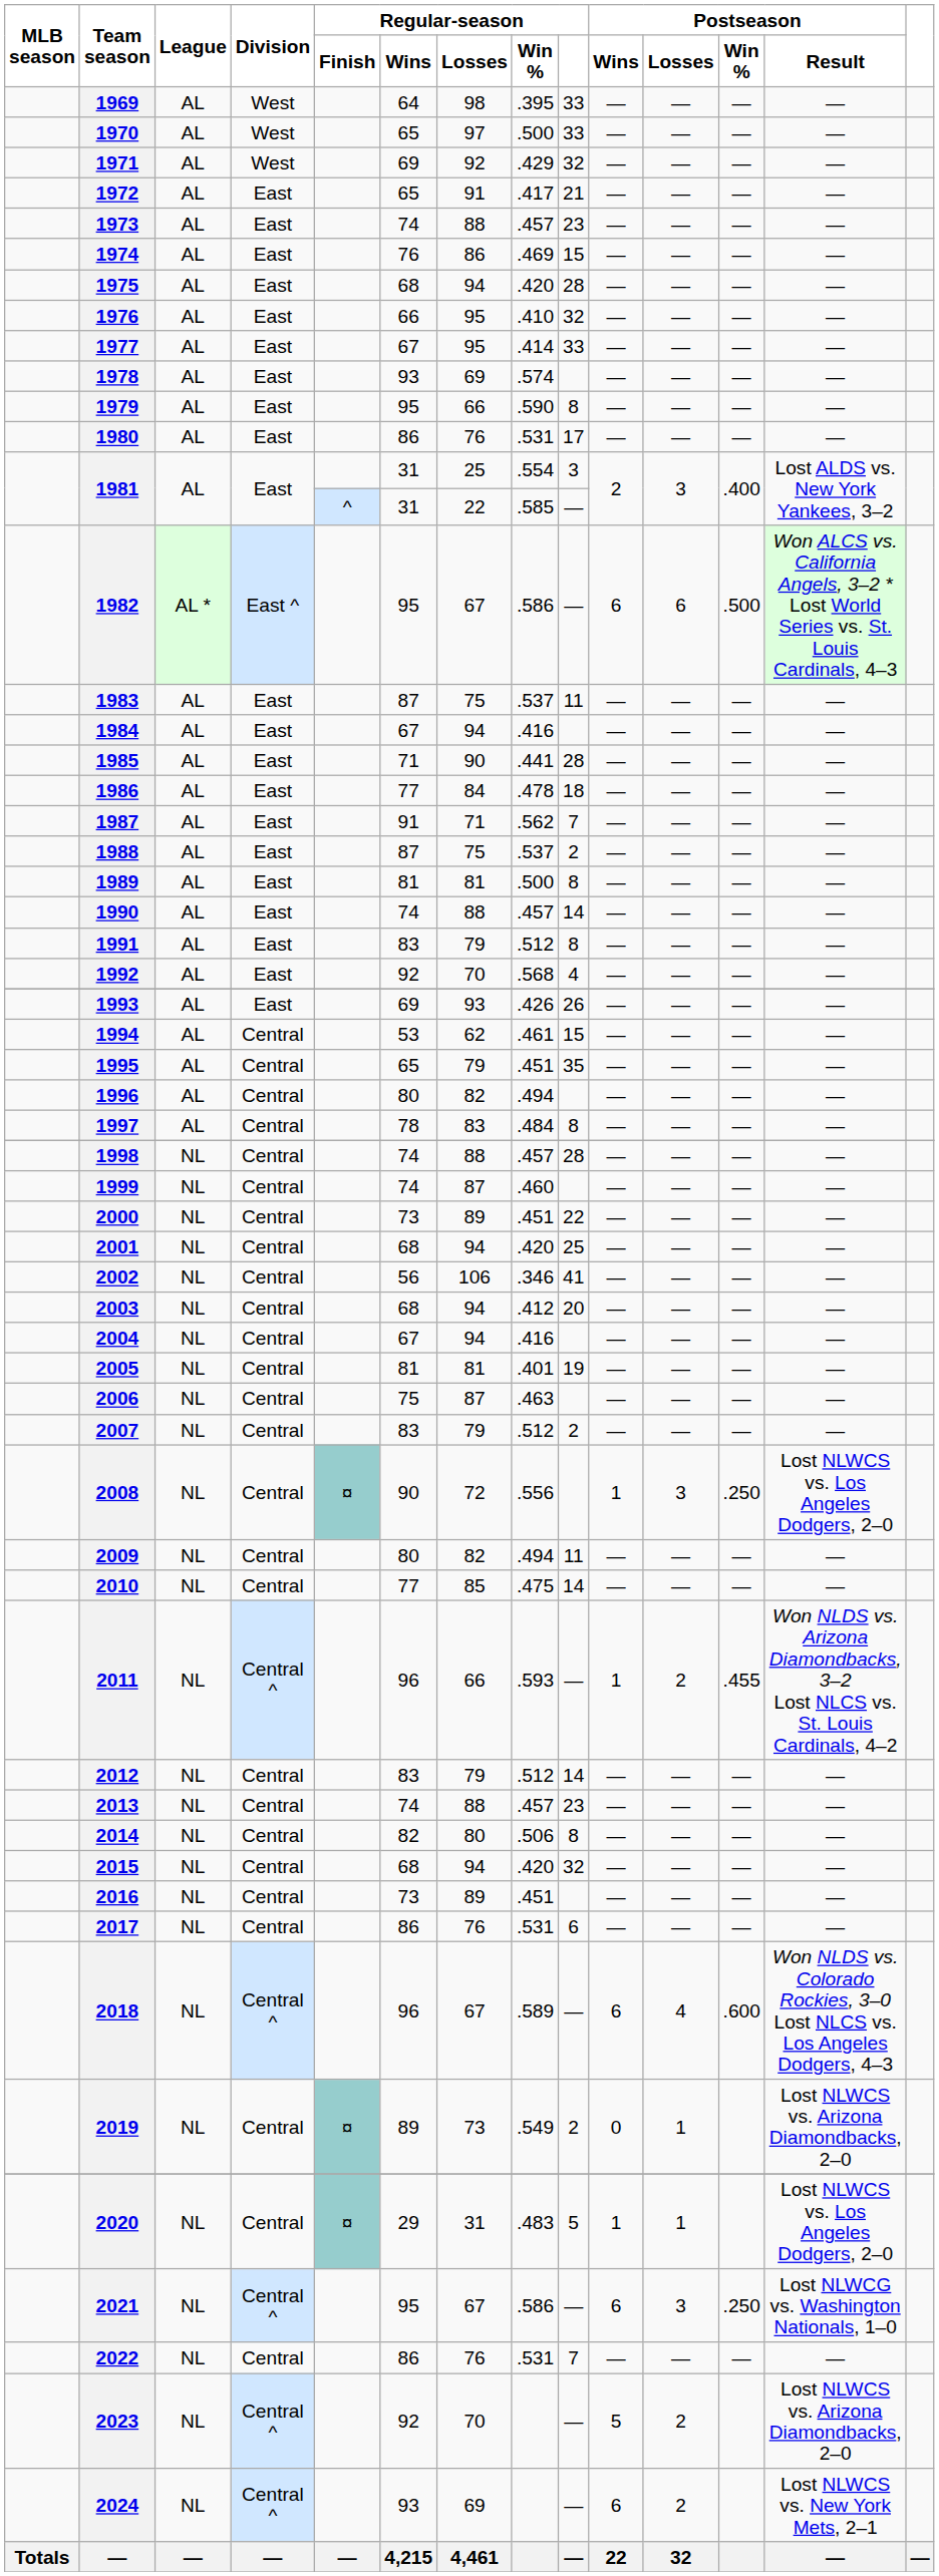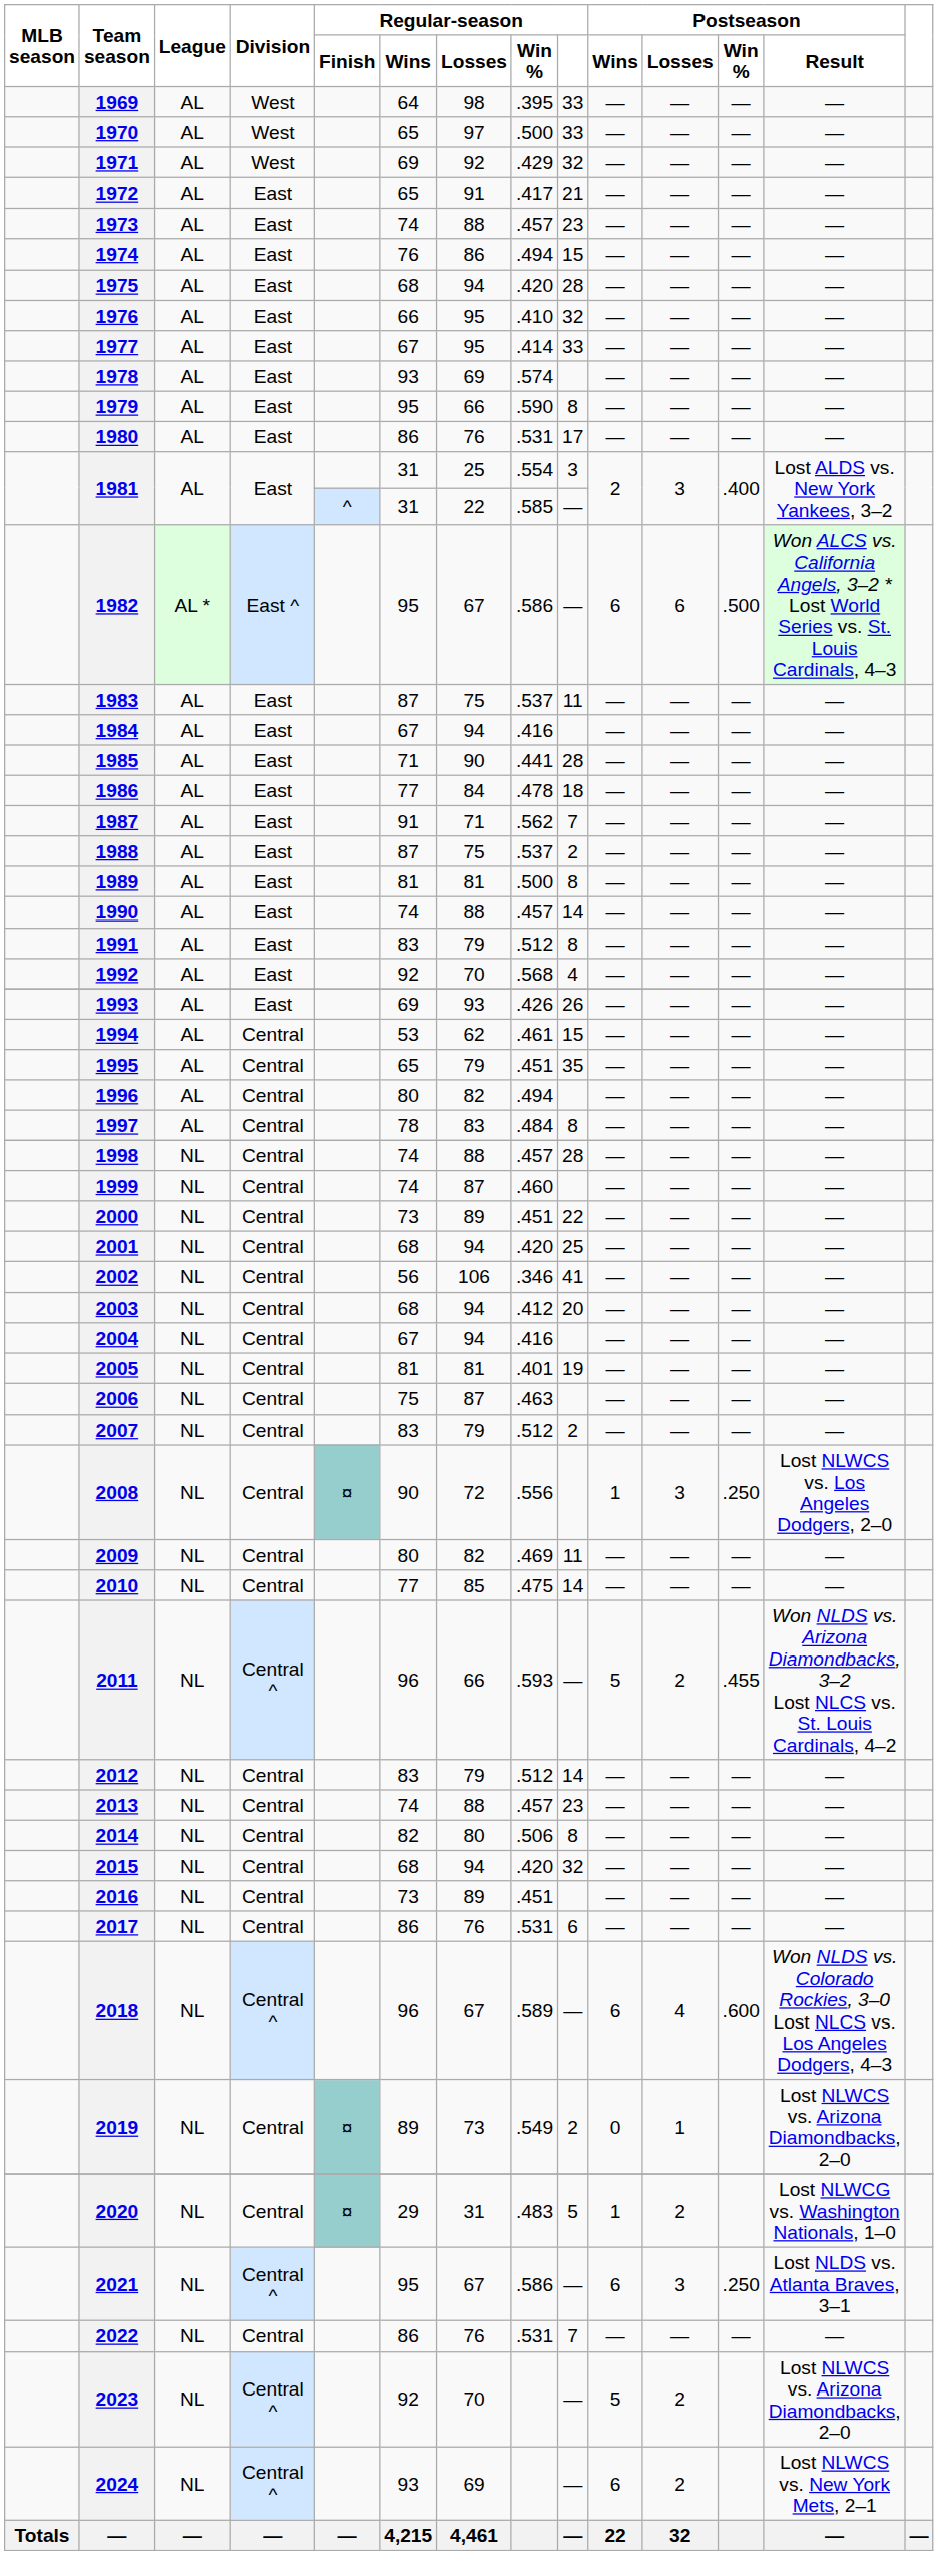1974 | Regular-season / Win %: .469 -> .494
2009 | Regular-season / Win %: .494 -> .469
2011 | Postseason / Wins: 1 -> 5
2020 | Postseason / Losses: 1 -> 2
2020 | Postseason / Result: Lost NLWCS vs. Los Angeles Dodgers, 2–0 -> Lost NLWCG vs. Washington Nationals, 1–0
2021 | Postseason / Result: Lost NLWCG vs. Washington Nationals, 1–0 -> Lost NLDS vs. Atlanta Braves, 3–1
